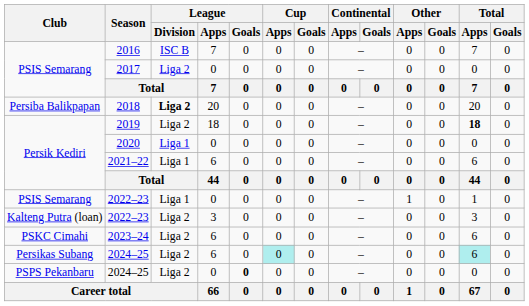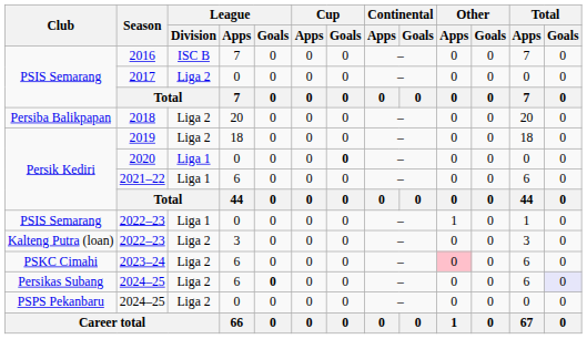2018 | League / Division: bold -> normal
2019 | Total / Apps: bold -> normal
2020 | Cup / Goals: normal -> bold
2023–24 | Other / Apps: no background -> pink background
Persikas Subang / 2024–25 | League / Goals: normal -> bold
Persikas Subang / 2024–25 | Cup / Apps: paleturquoise background -> no background
Persikas Subang / 2024–25 | Total / Apps: paleturquoise background -> no background
Persikas Subang / 2024–25 | Total / Goals: no background -> lavender background
PSPS Pekanbaru / 2024–25 | League / Goals: bold -> normal
